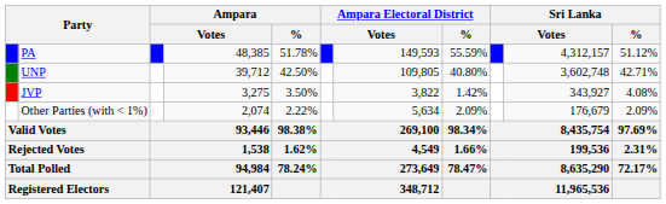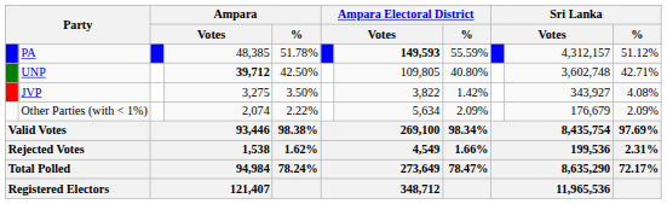PA | column 7: normal -> bold
UNP | column 4: normal -> bold
